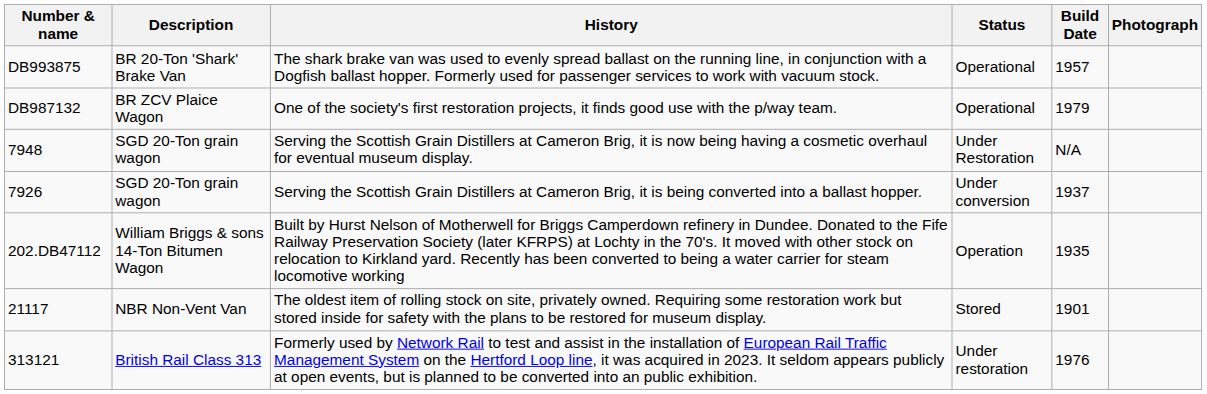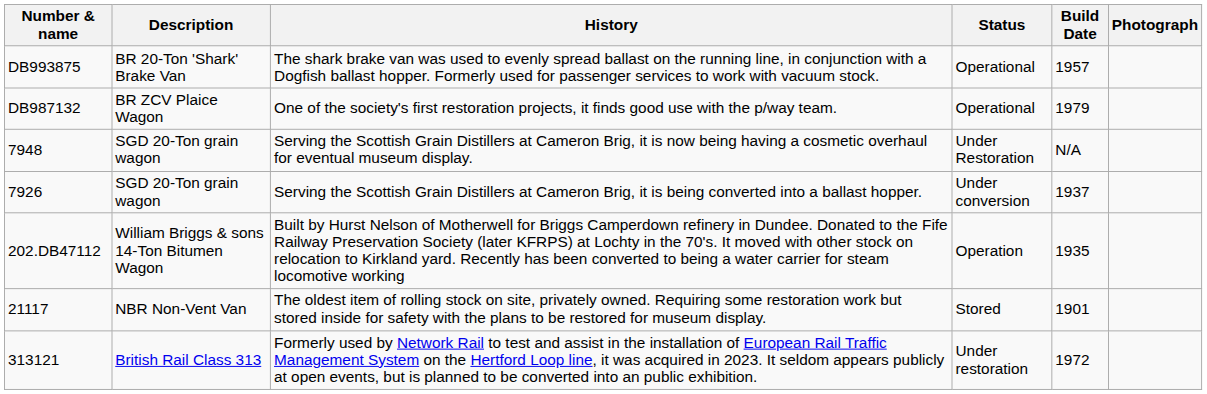row 8 | Build Date: 1976 -> 1972
